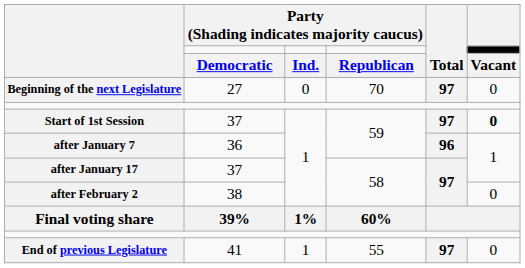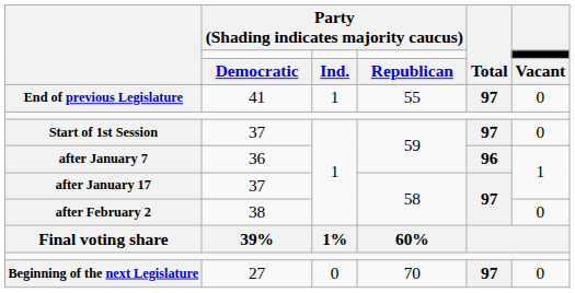rows swapped: End of previous Legislature <-> Beginning of the next Legislature
Start of 1st Session | column 6: bold -> normal
